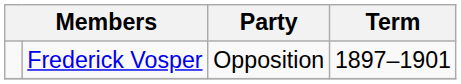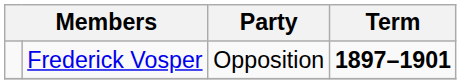Frederick Vosper | Term: normal -> bold
